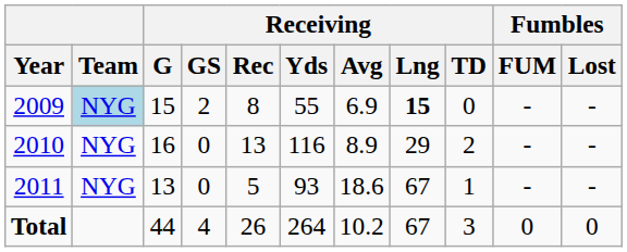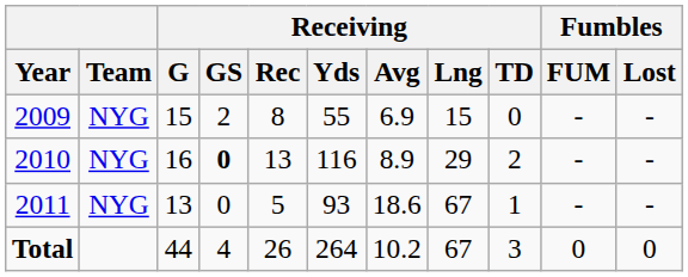2009 | Team: lightblue background -> no background
2009 | Receiving / Lng: bold -> normal
2010 | Receiving / GS: normal -> bold
